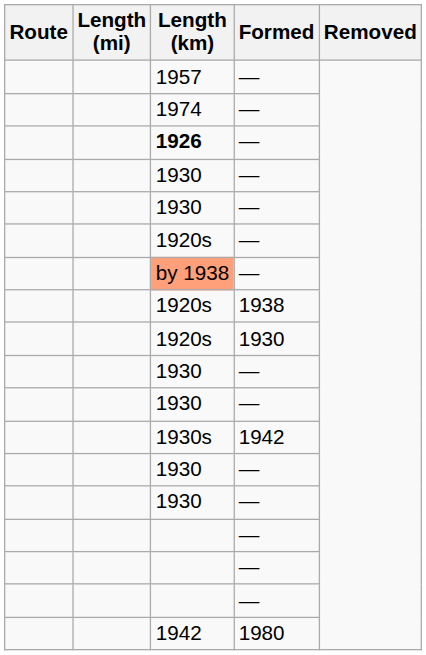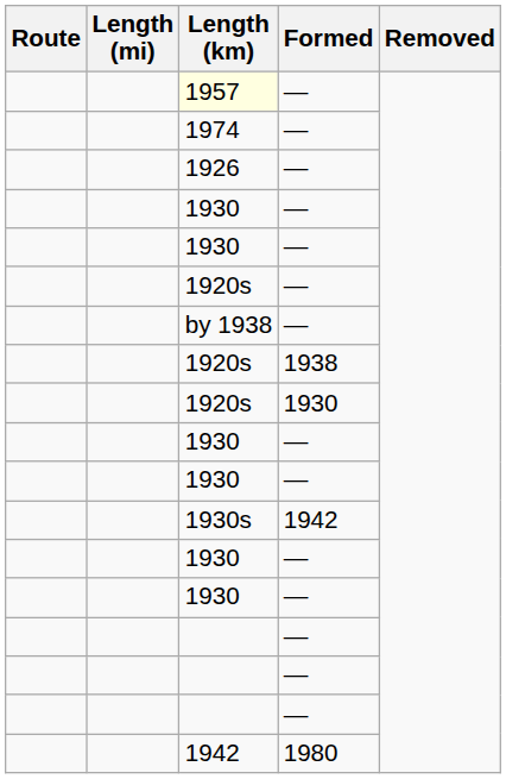1957 | Length (km): no background -> lightyellow background
1926 | Length (km): bold -> normal
by 1938 | Length (km): lightsalmon background -> no background
